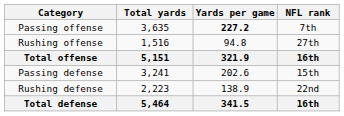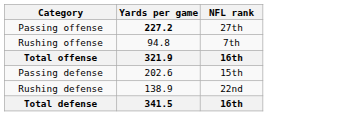- column: Total yards | 3,635 | 1,516 | 5,151 | 3,241 | 2,223 | 5,464
Passing offense | NFL rank: 7th -> 27th
Rushing offense | NFL rank: 27th -> 7th
